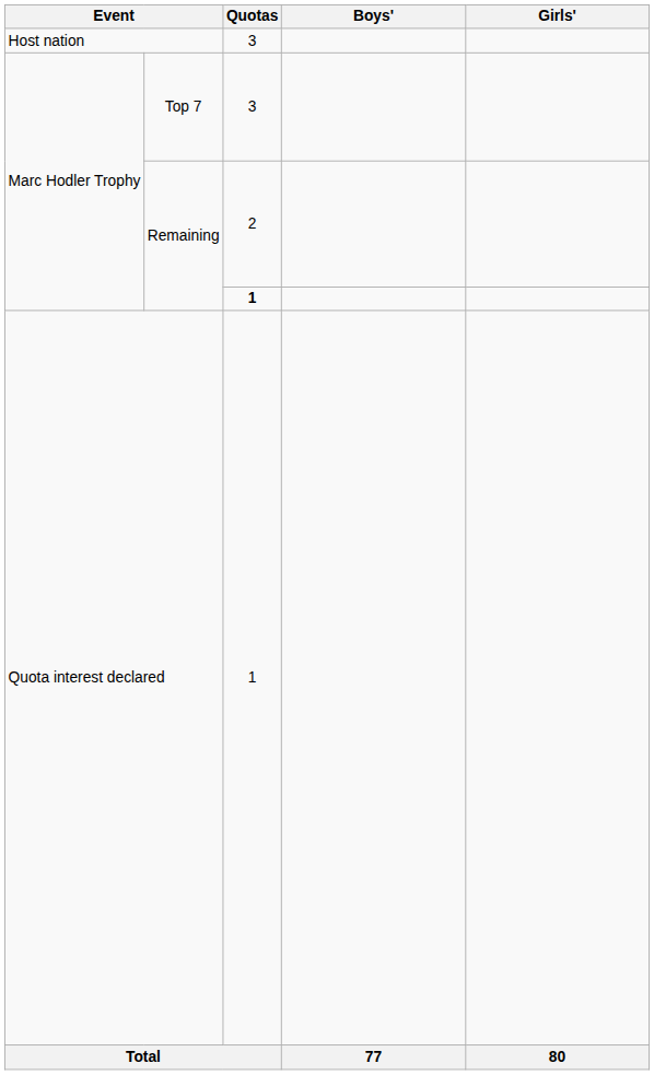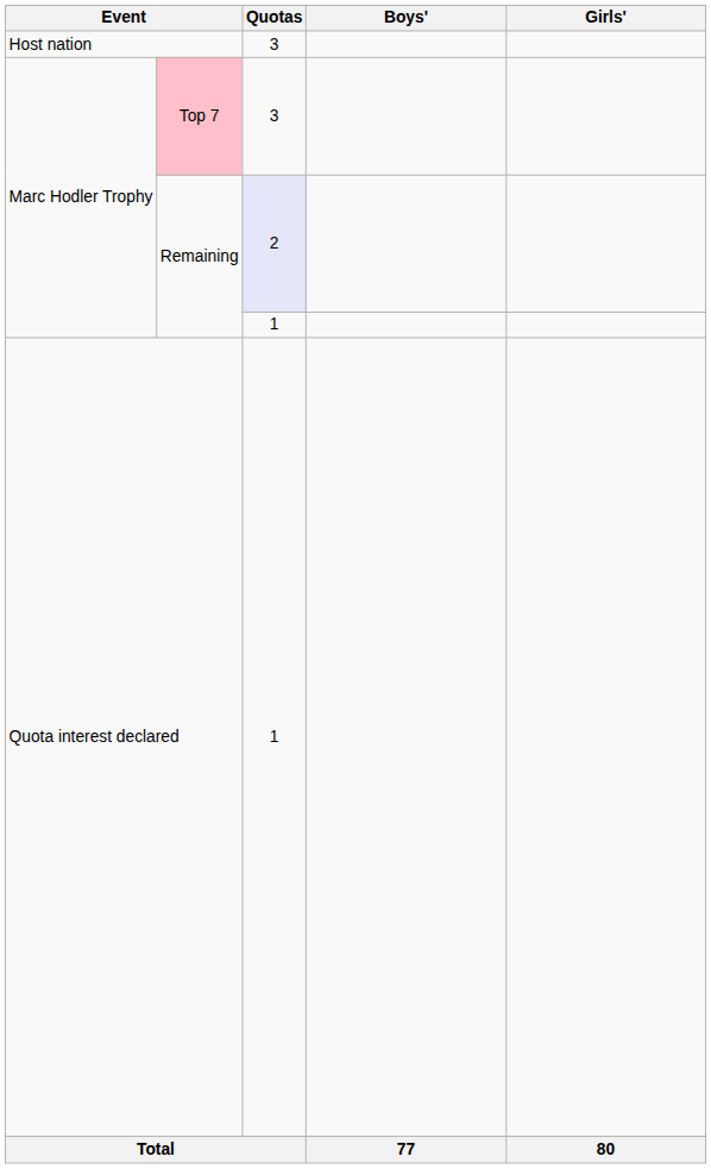Top 7 | column 2: no background -> pink background
Remaining / 2 | Quotas: no background -> lavender background
Remaining / 1 | Quotas: bold -> normal
